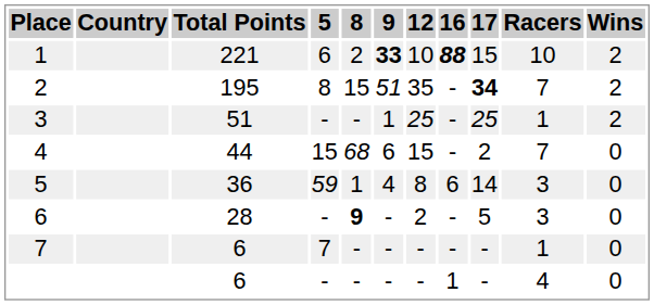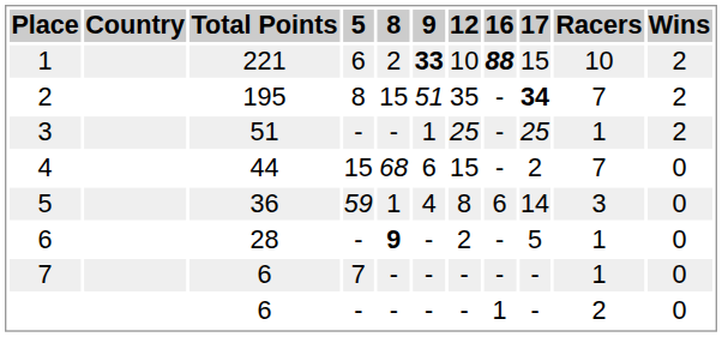row 7 | Racers: 3 -> 1
row 9 | Racers: 4 -> 2
